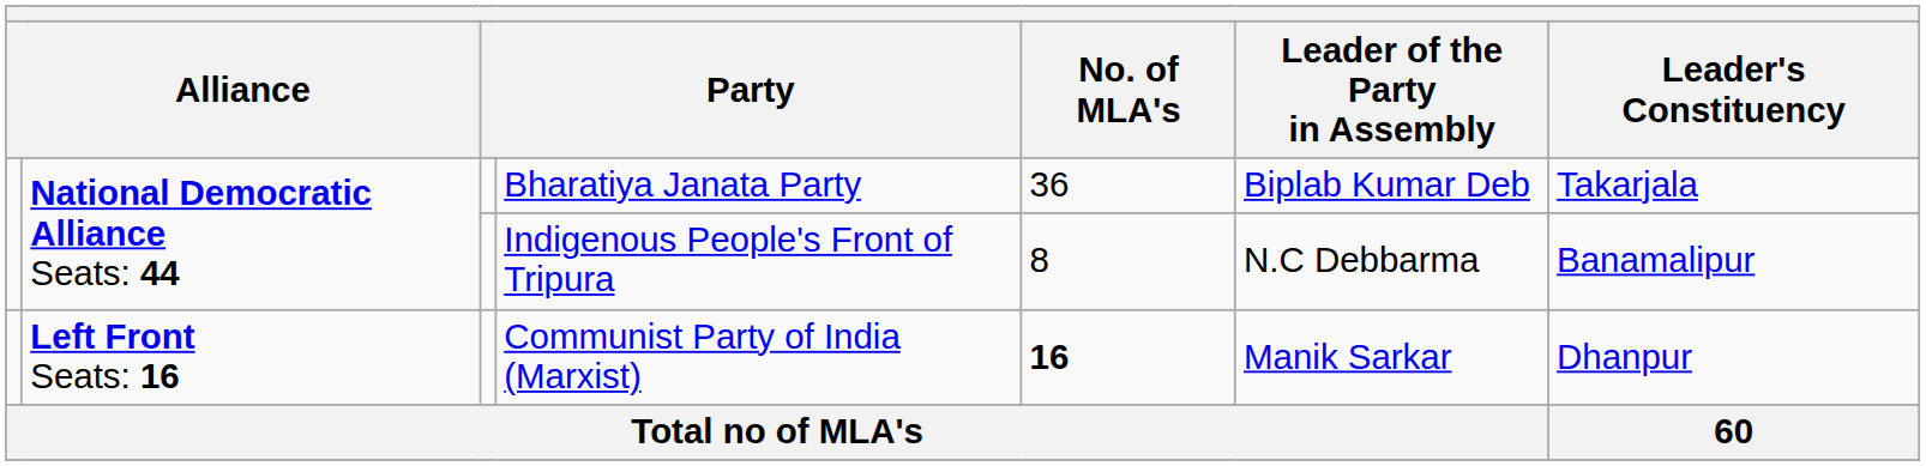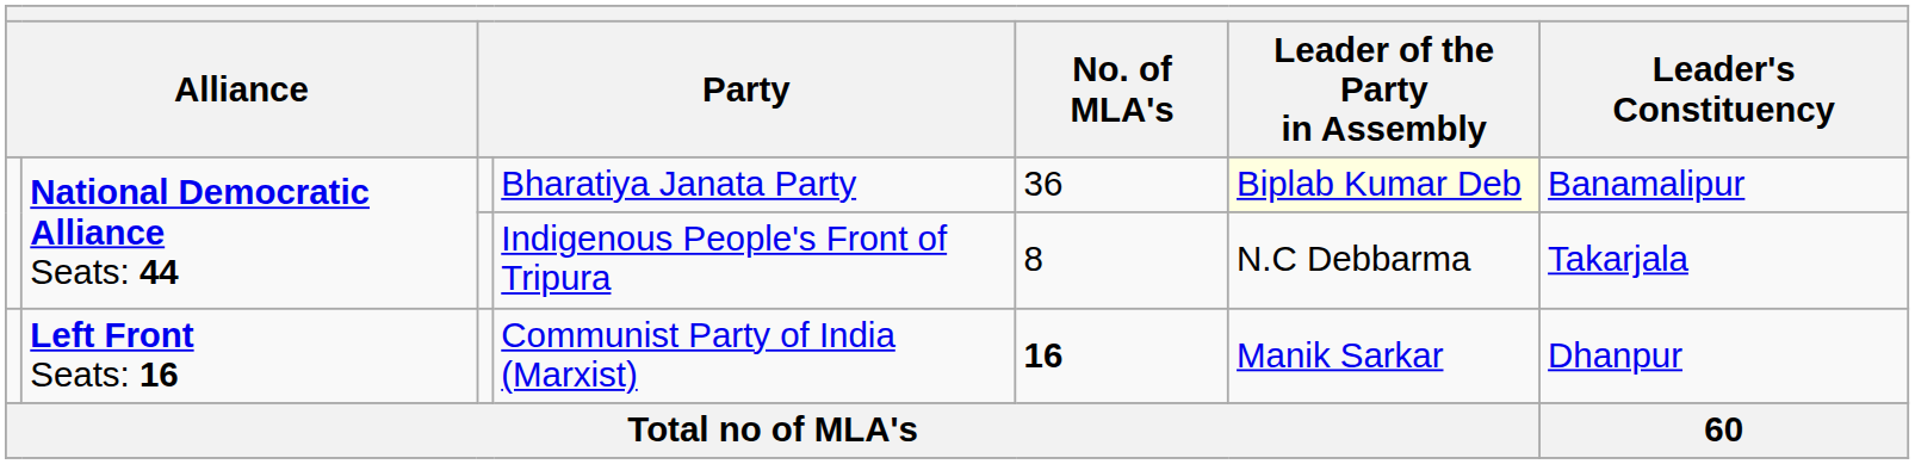Bharatiya Janata Party | Leader of the Party in Assembly: no background -> lightyellow background
Bharatiya Janata Party | Leader's Constituency: Takarjala -> Banamalipur
Indigenous People's Front of Tripura | Leader's Constituency: Banamalipur -> Takarjala
